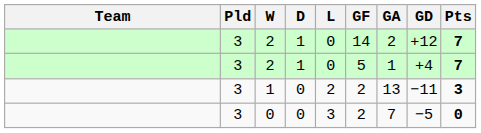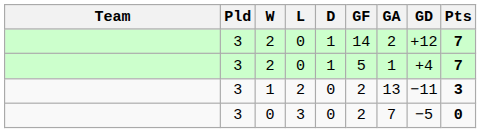columns swapped: D <-> L
